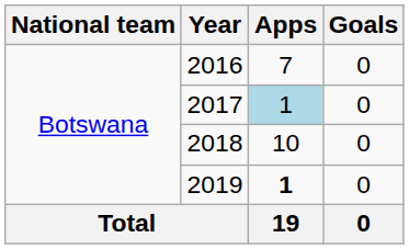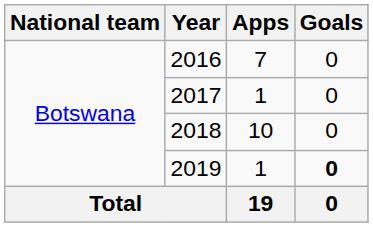2017 | Apps: lightblue background -> no background
2019 | Apps: bold -> normal
2019 | Goals: normal -> bold
